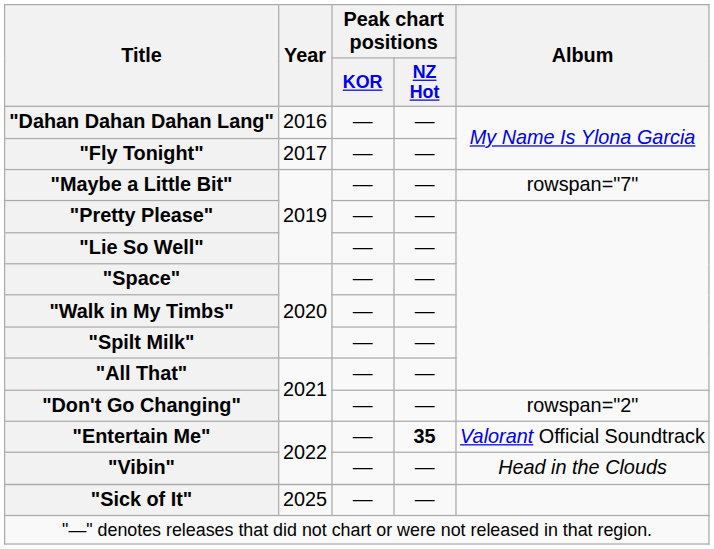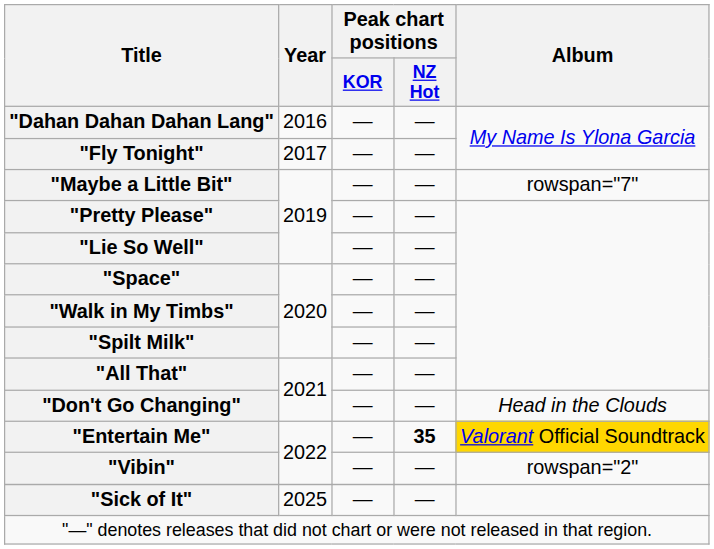"Don't Go Changing" | Album: rowspan="2" -> Head in the Clouds
"Entertain Me" | Album: no background -> gold background
"Vibin" | Album: Head in the Clouds -> rowspan="2"
